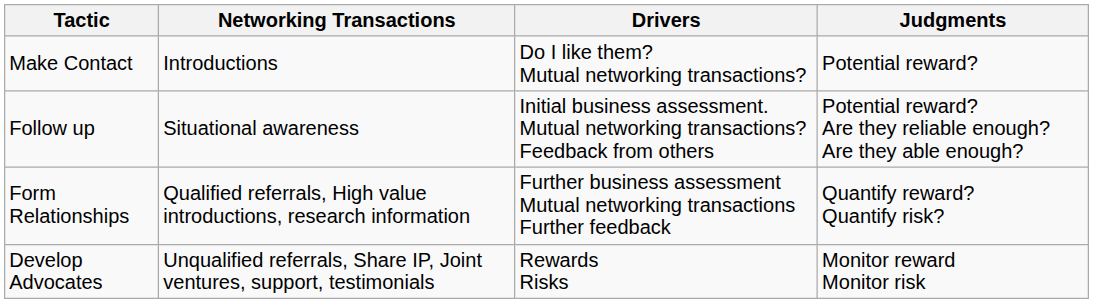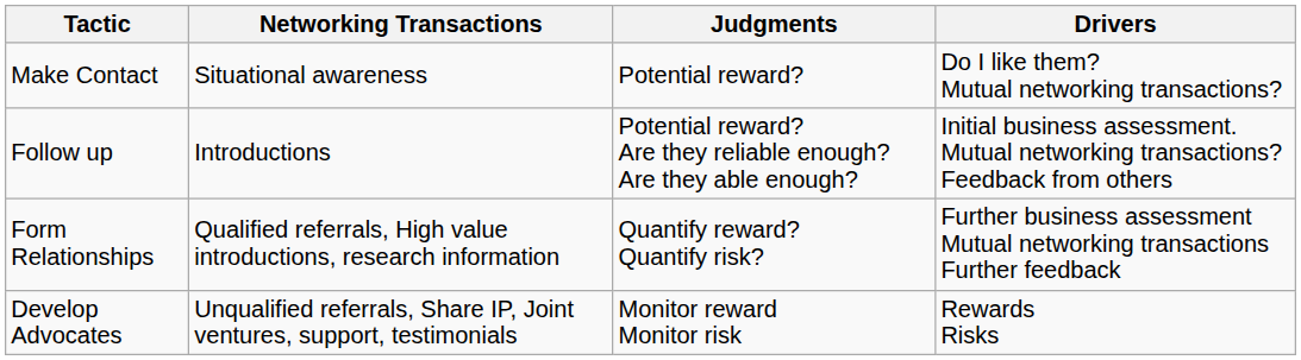columns swapped: Judgments <-> Drivers
Make Contact | Networking Transactions: Introductions -> Situational awareness
Follow up | Networking Transactions: Situational awareness -> Introductions
